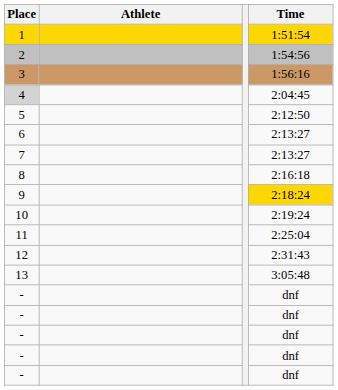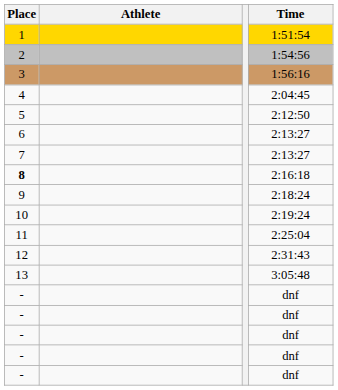4 | Place: lightgrey background -> no background
8 | Place: normal -> bold
9 | Time: gold background -> no background
